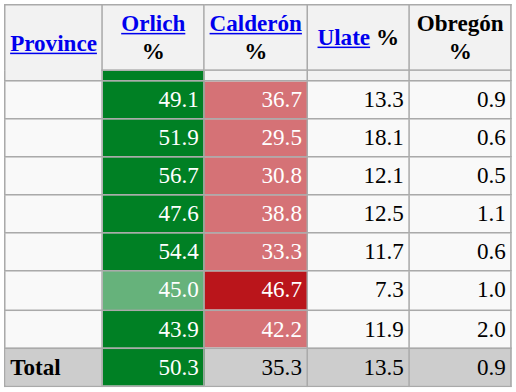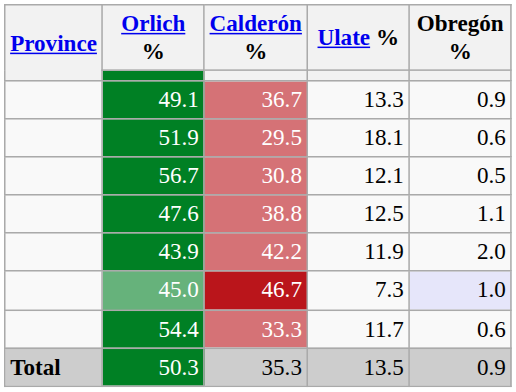rows swapped: 43.9 <-> 54.4
45.0 | Obregón %: no background -> lavender background
